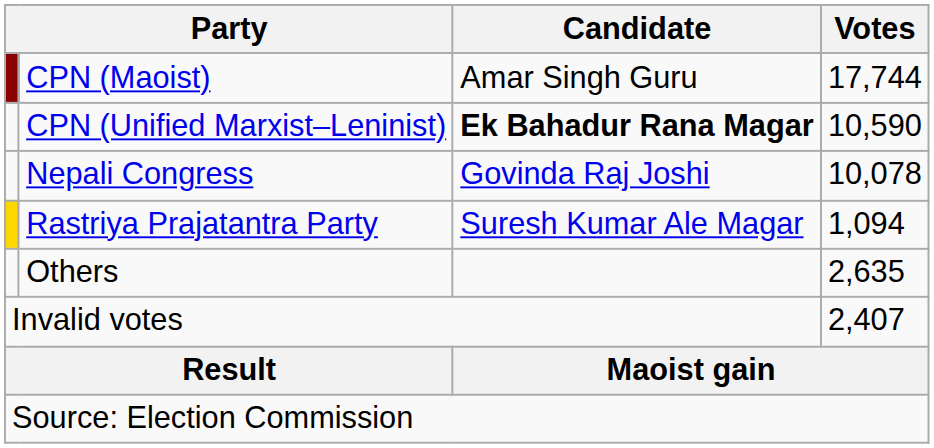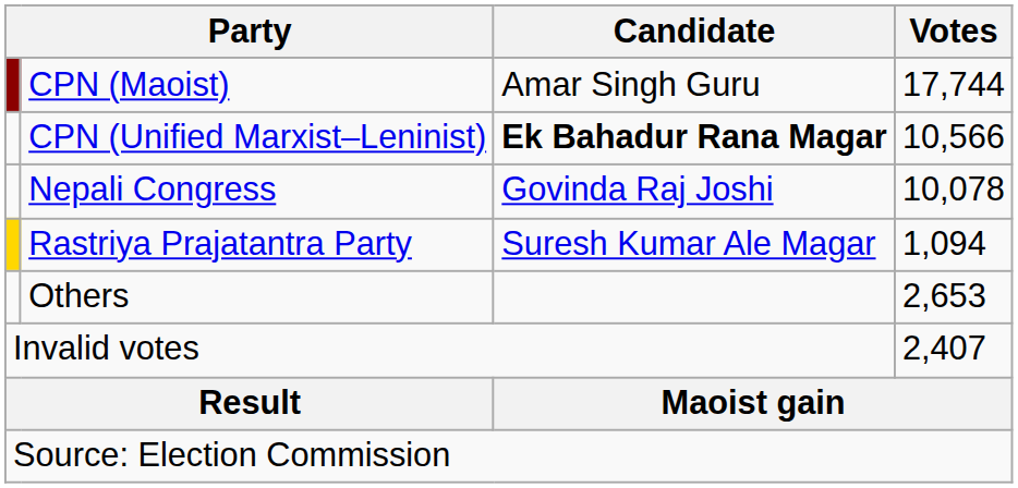CPN (Unified Marxist–Leninist) | Votes: 10,590 -> 10,566
Others | Votes: 2,635 -> 2,653
